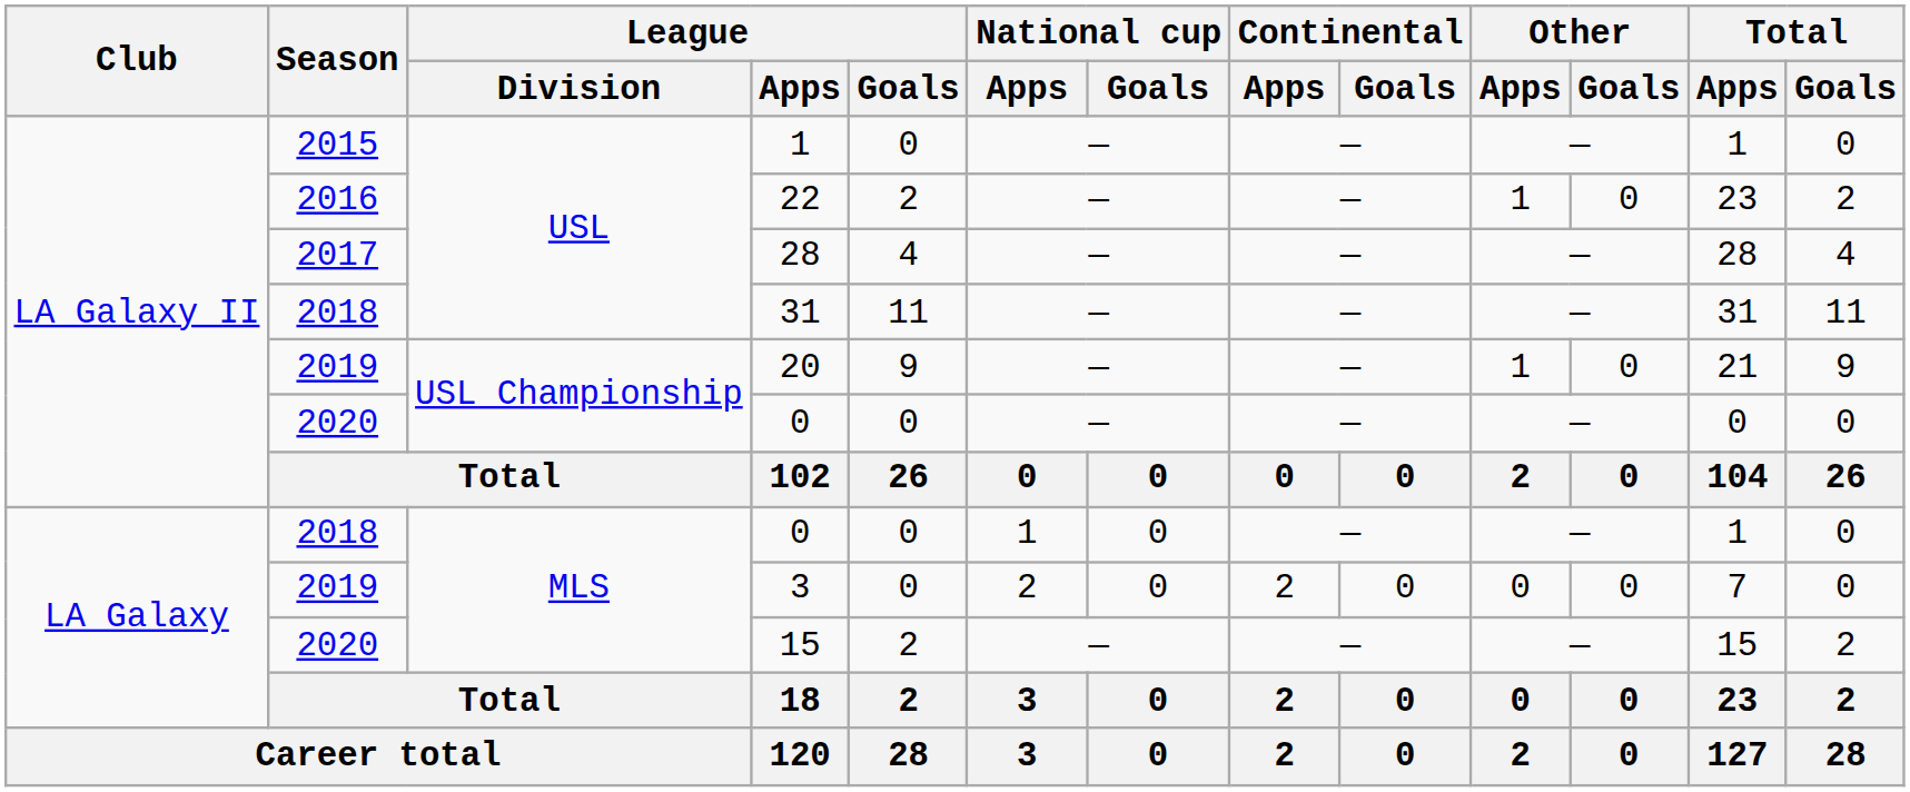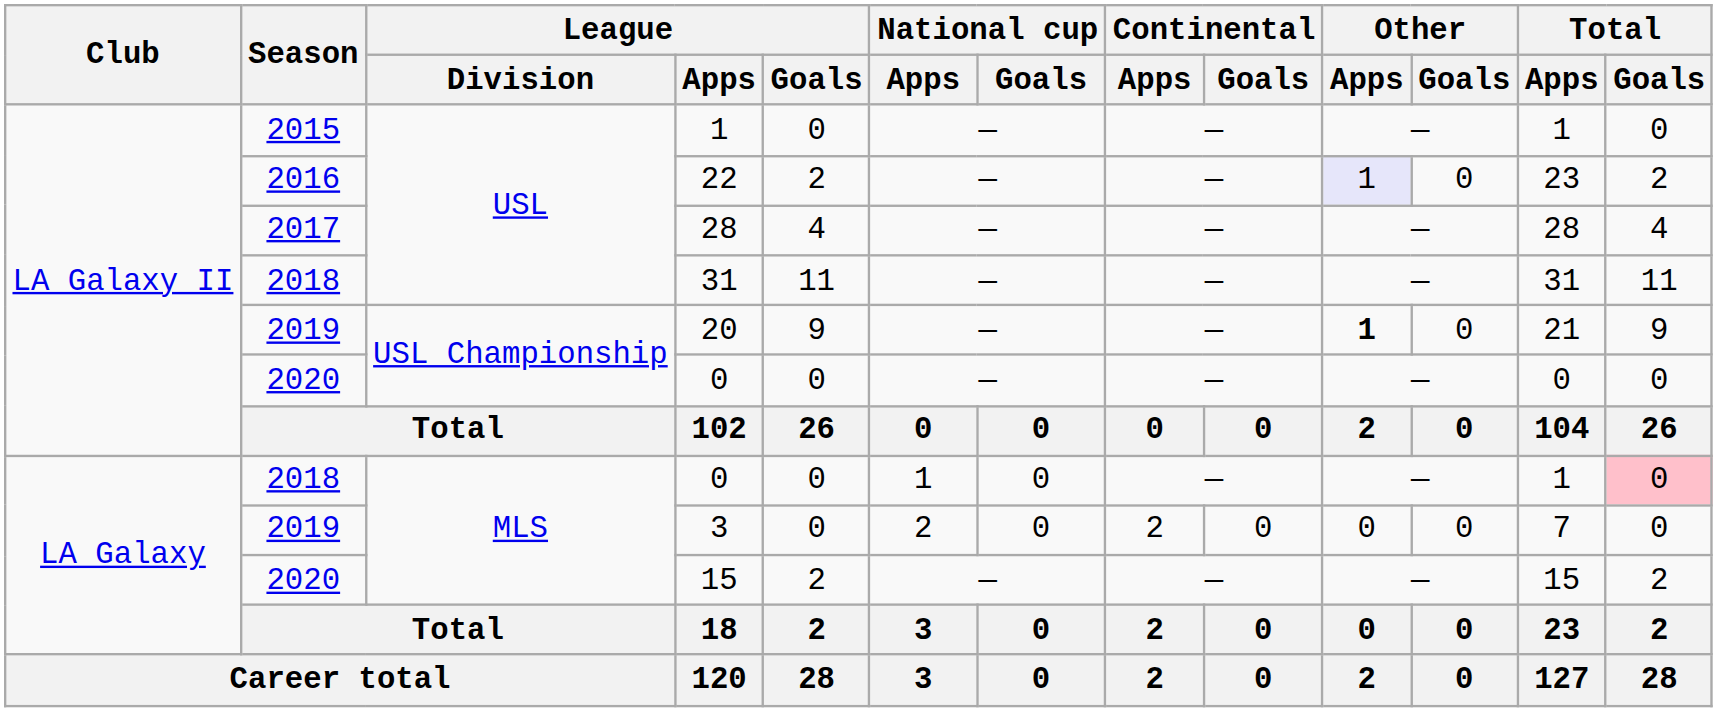22 | Other / Apps: no background -> lavender background
20 | Other / Apps: normal -> bold
2018 / 0 | Total / Goals: no background -> pink background
